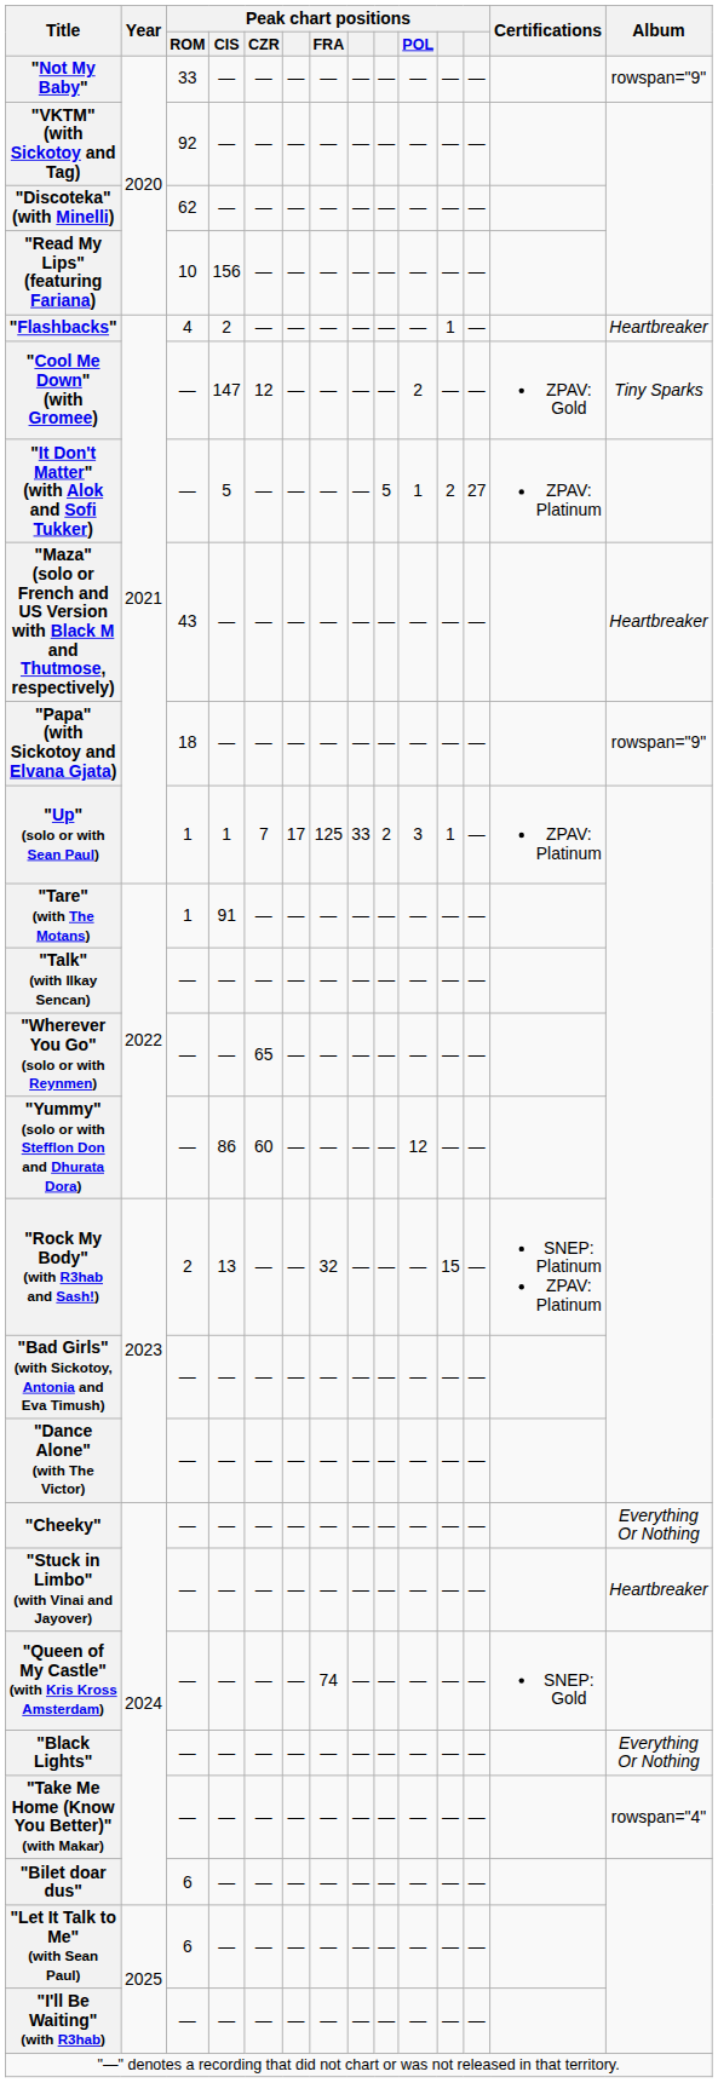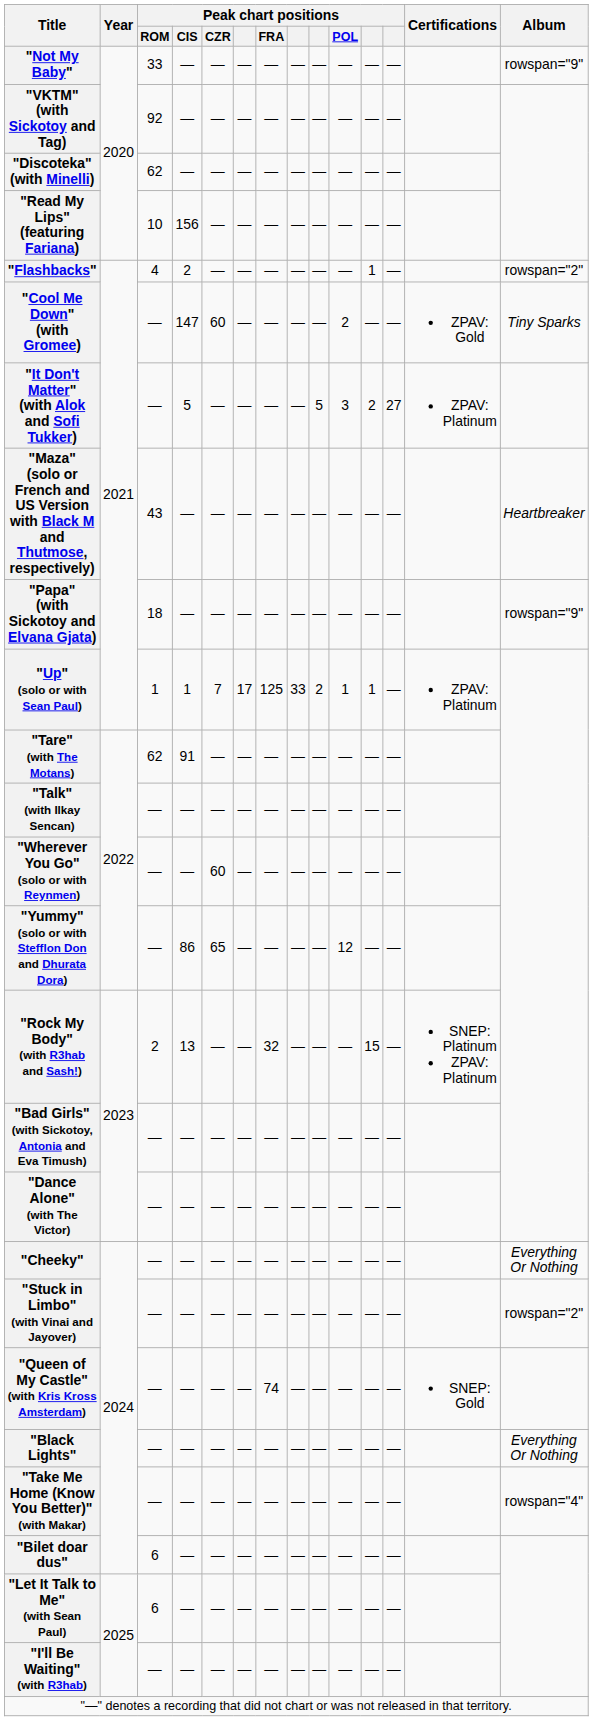"Flashbacks" | Album: Heartbreaker -> rowspan="2"
"Cool Me Down" (with Gromee) | Peak chart positions / CZR: 12 -> 60
"It Don't Matter" (with Alok and Sofi Tukker) | Peak chart positions / POL: 1 -> 3
"Up" (solo or with Sean Paul) | Peak chart positions / POL: 3 -> 1
"Tare" (with The Motans) | Peak chart positions / ROM: 1 -> 62
"Wherever You Go" (solo or with Reynmen) | Peak chart positions / CZR: 65 -> 60
"Yummy" (solo or with Stefflon Don and Dhurata Dora) | Peak chart positions / CZR: 60 -> 65
"Stuck in Limbo" (with Vinai and Jayover) | Album: Heartbreaker -> rowspan="2"
